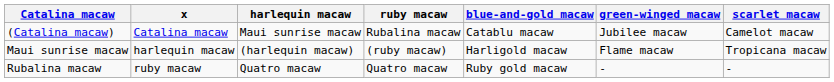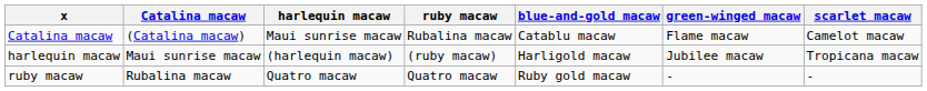columns swapped: x <-> Catalina macaw
row 2 | green-winged macaw: Jubilee macaw -> Flame macaw
row 3 | green-winged macaw: Flame macaw -> Jubilee macaw
